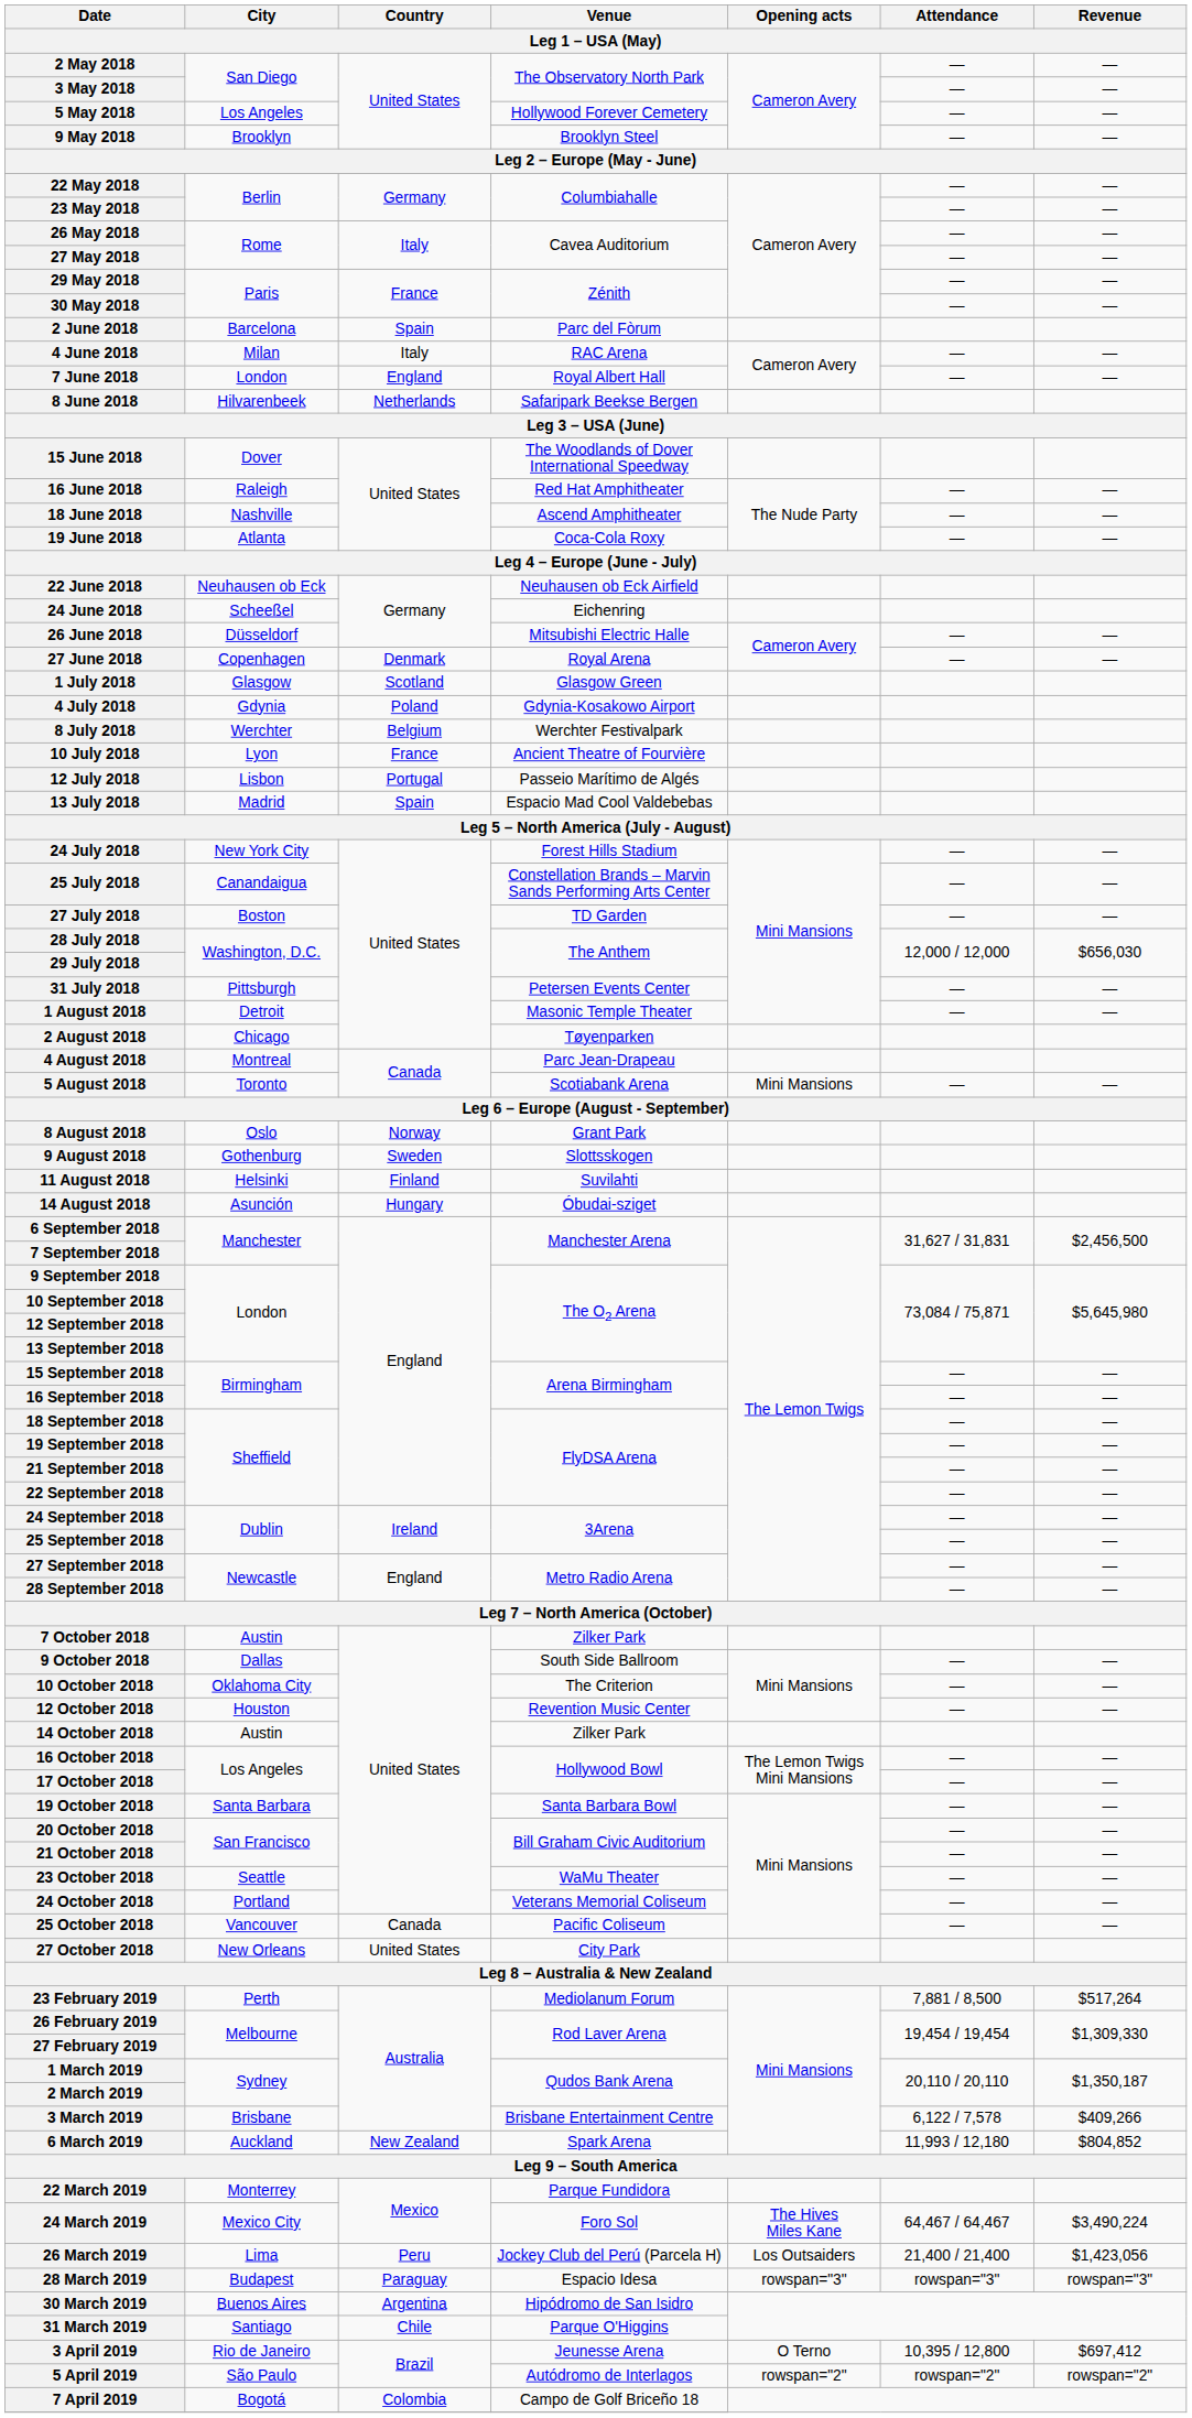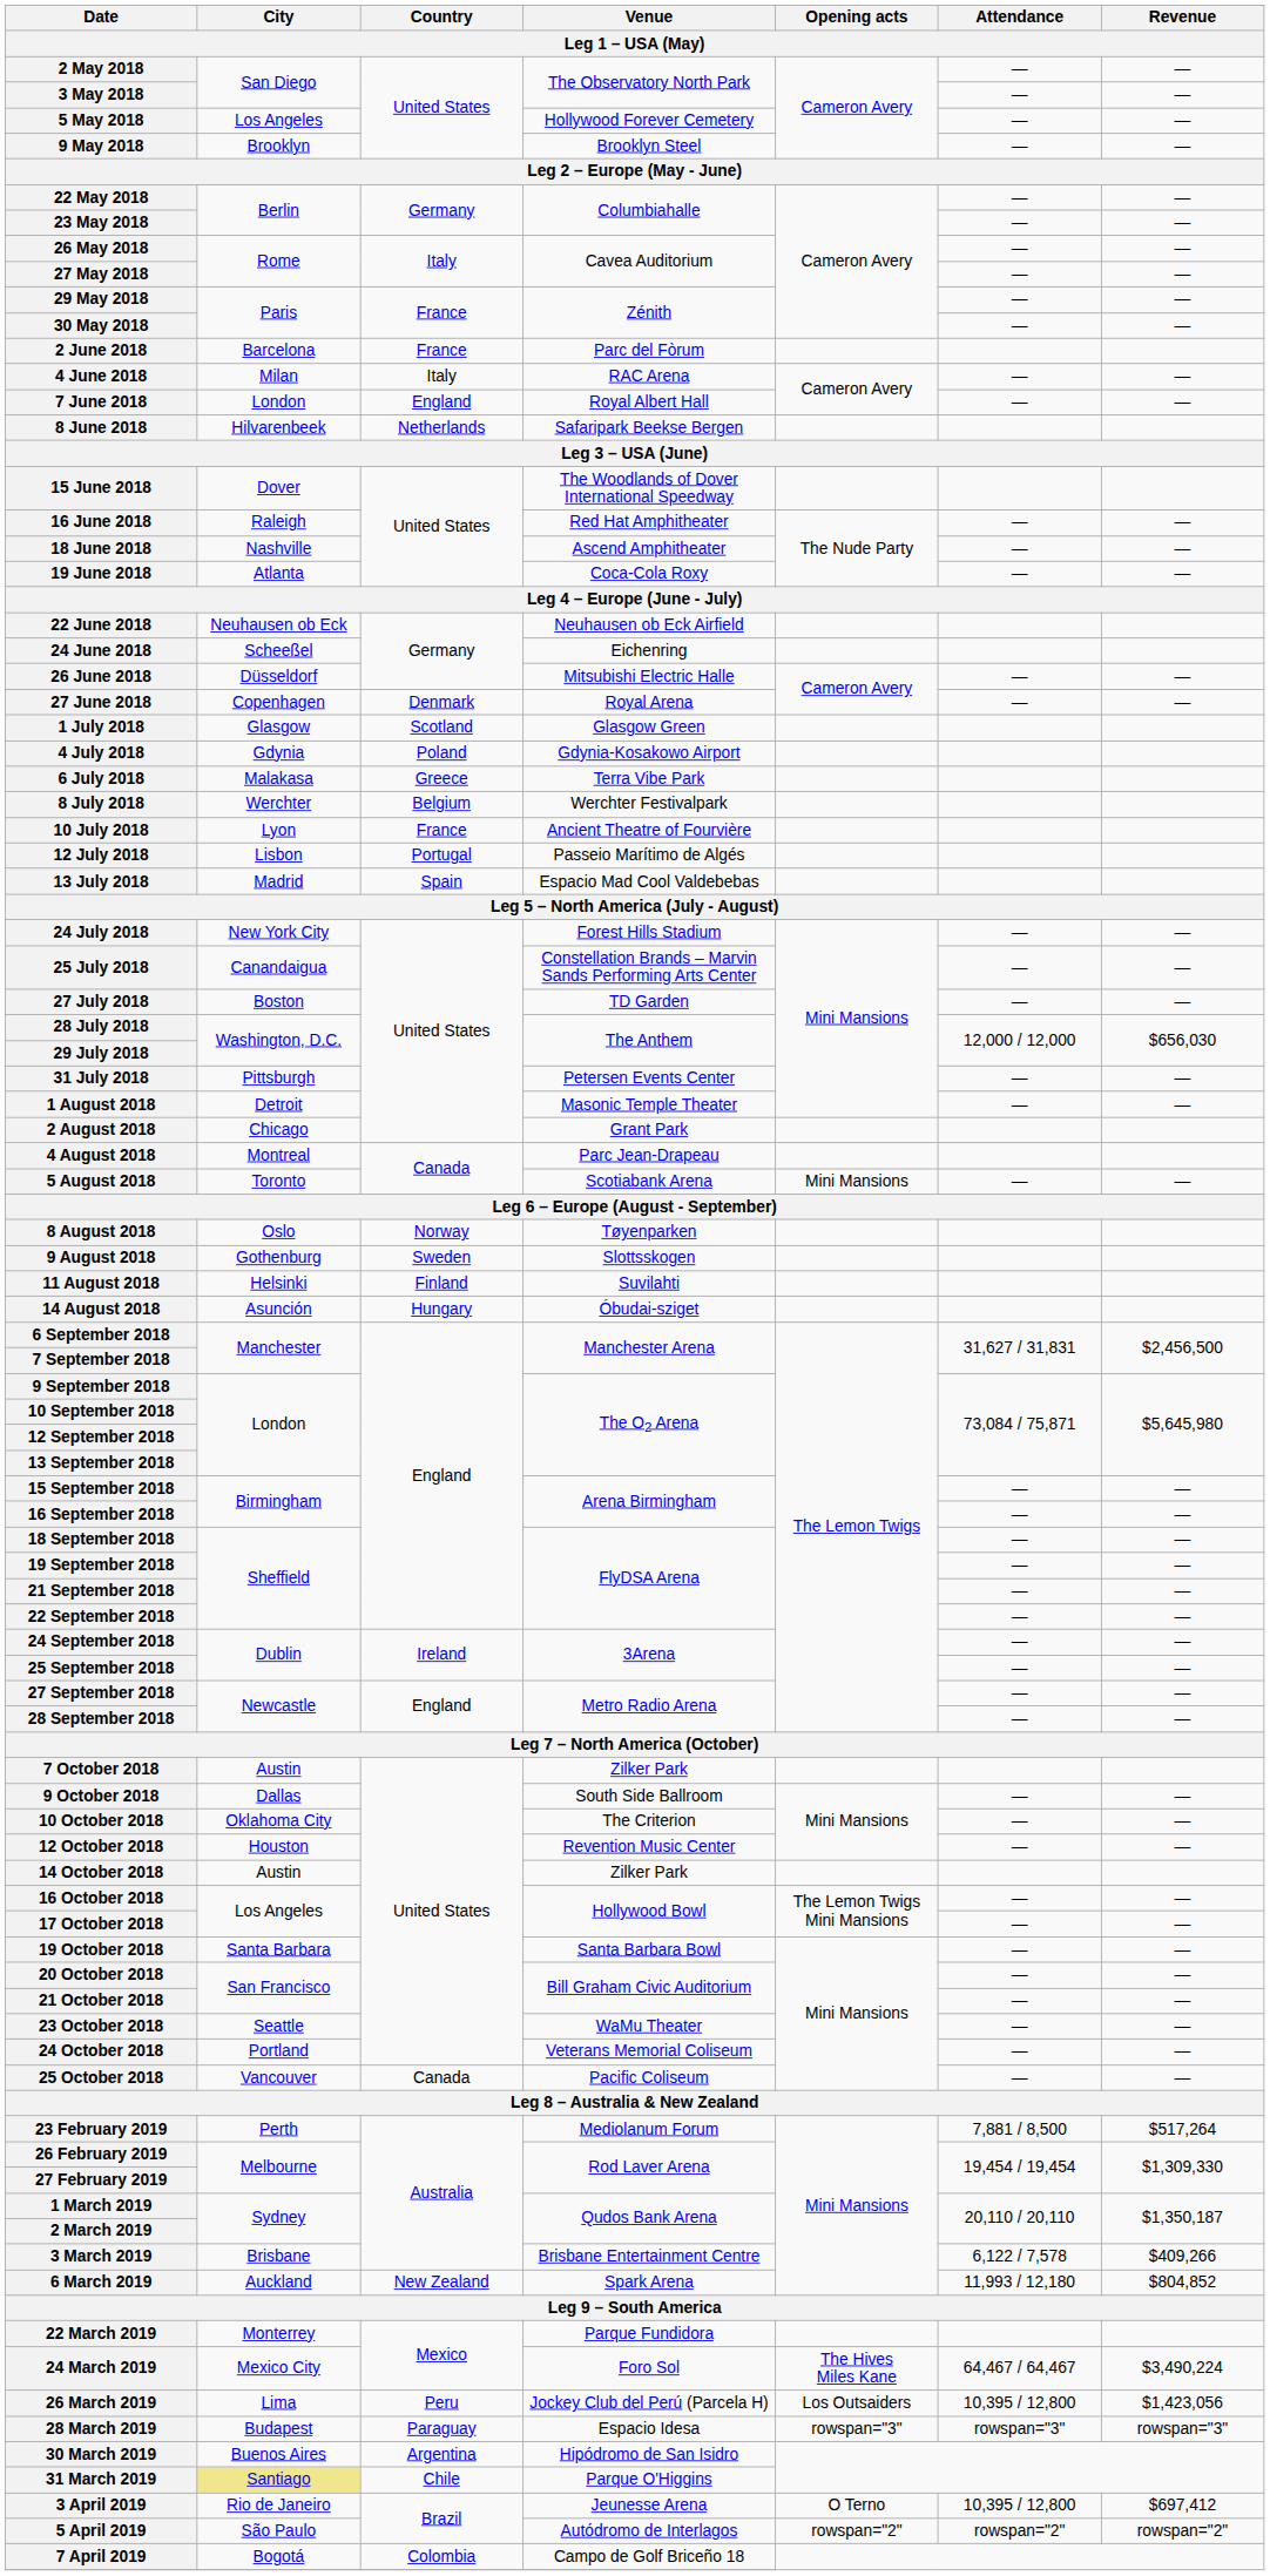2 June 2018 | Country: Spain -> France
+ row: 6 July 2018 | Malakasa | Greece | Terra Vibe Park
2 August 2018 | Venue: Tøyenparken -> Grant Park
8 August 2018 | Venue: Grant Park -> Tøyenparken
- row: 27 October 2018 | New Orleans | United States | City Park
26 March 2019 | Attendance: 21,400 / 21,400 -> 10,395 / 12,800
31 March 2019 | City: no background -> khaki background
